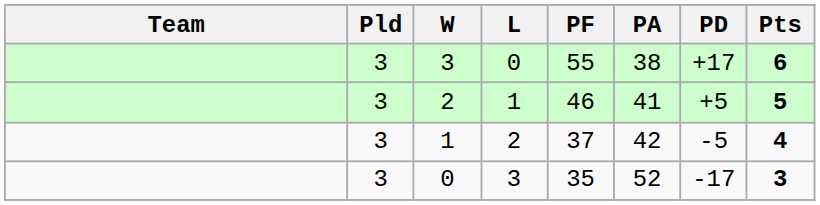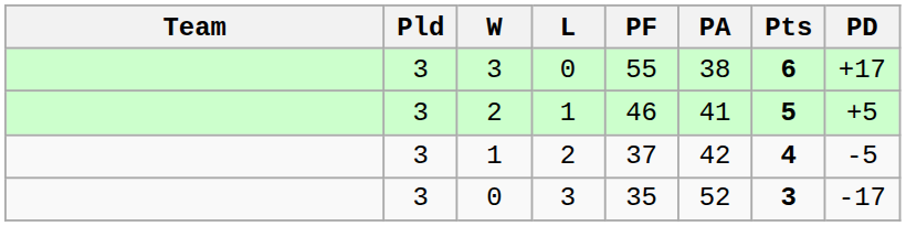columns swapped: PD <-> Pts
